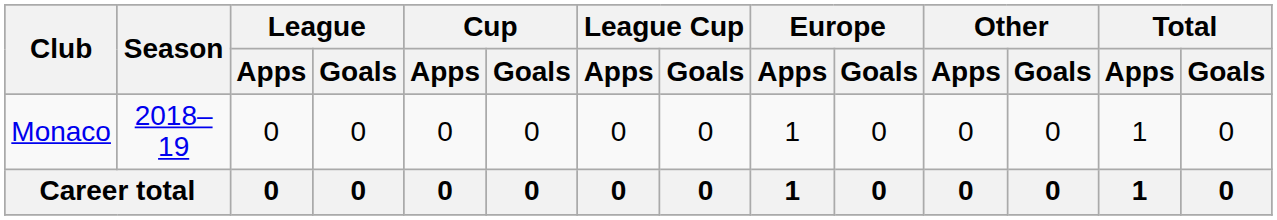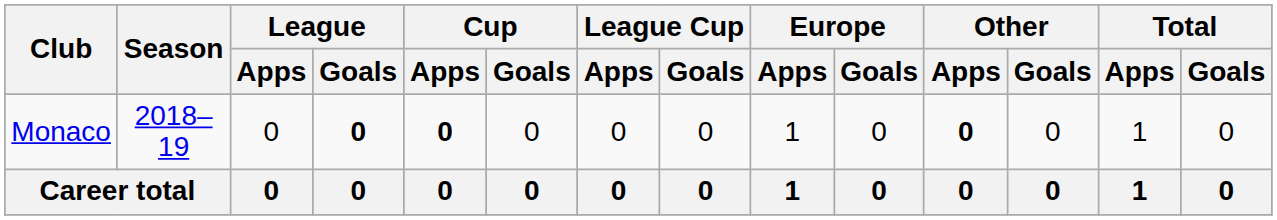Monaco | League / Goals: normal -> bold
Monaco | Cup / Apps: normal -> bold
Monaco | Other / Apps: normal -> bold
